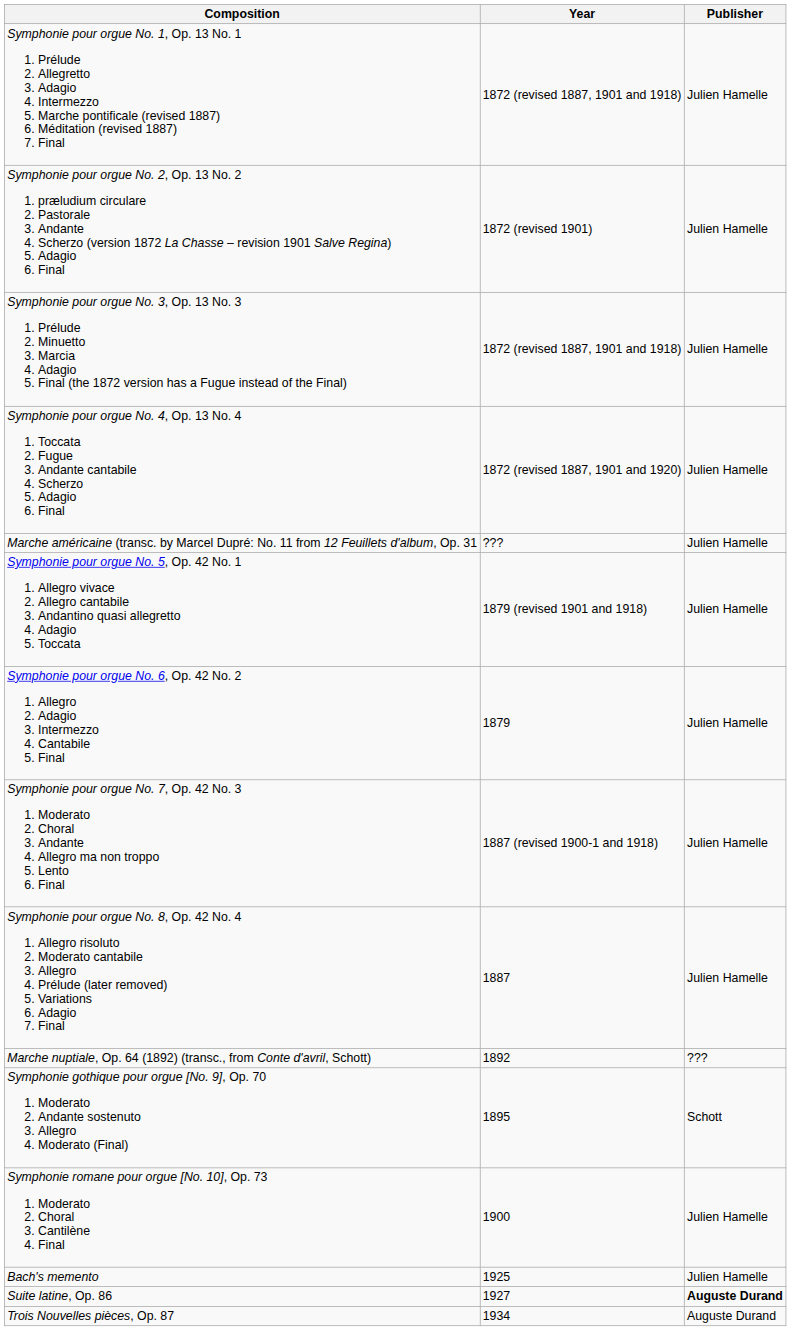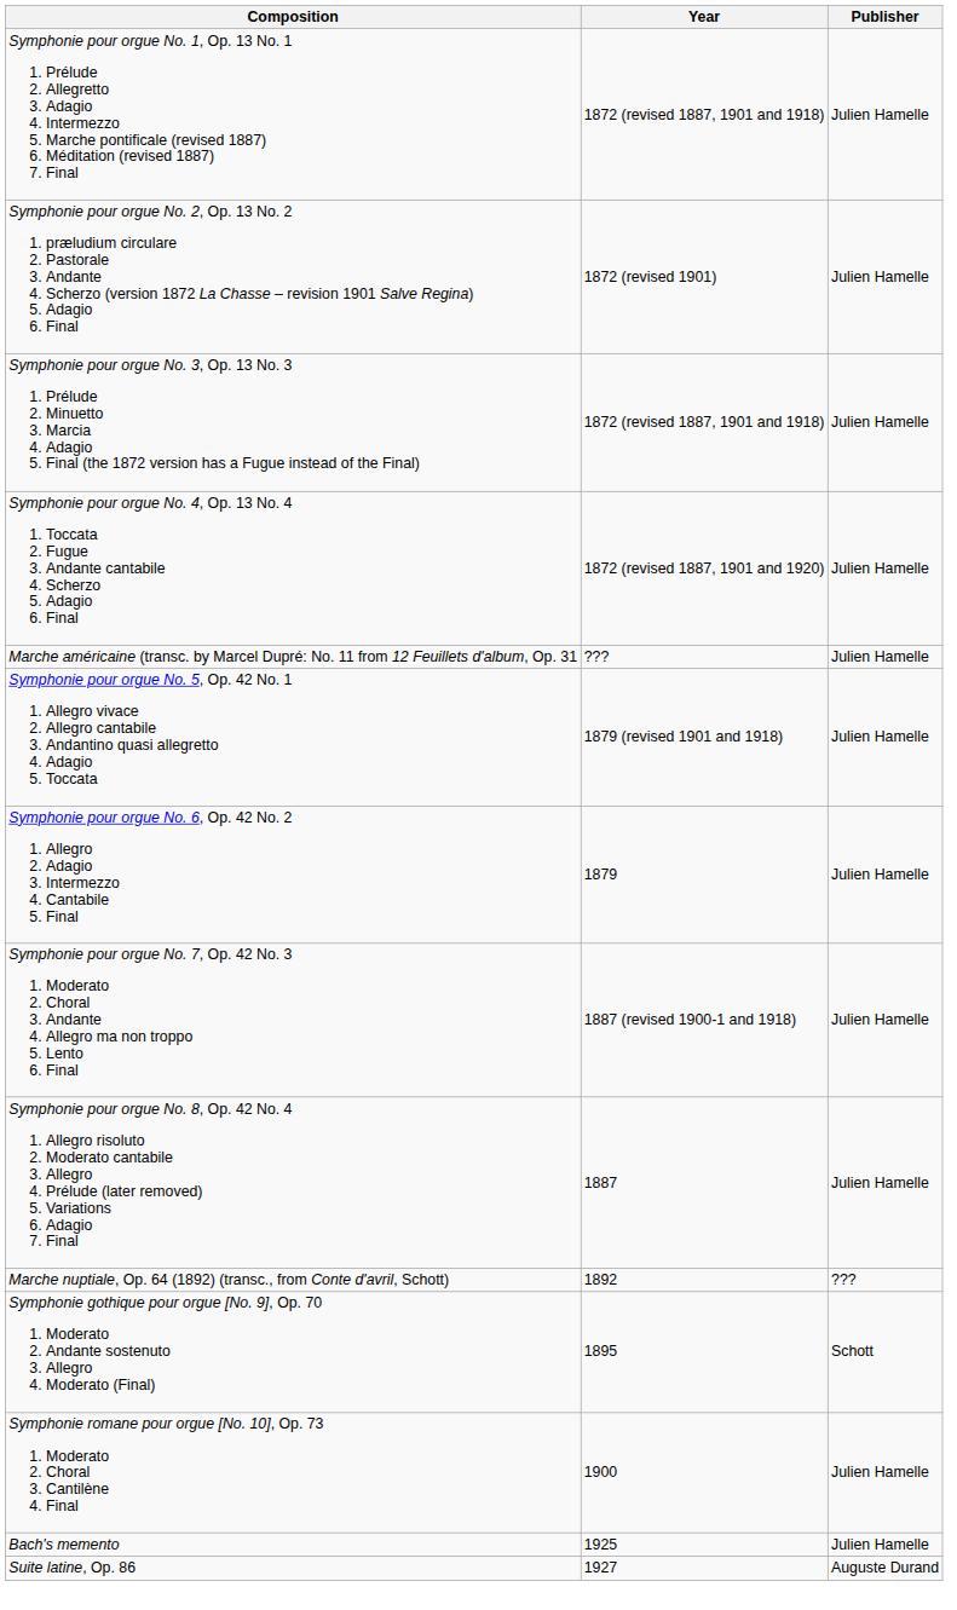Suite latine, Op. 86 | Publisher: bold -> normal
- row: Trois Nouvelles pièces, Op. 87 | 1934 | Auguste Durand
